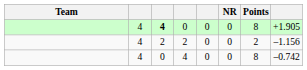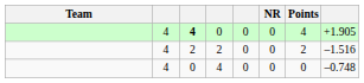row 2 | Points: 8 -> 4
row 3 | column 8: –1.156 -> –1.516
row 4 | Points: 8 -> 0
row 4 | column 8: –0.742 -> –0.748
